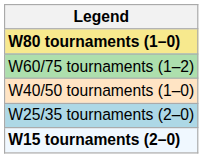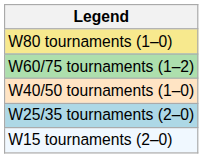row 2 | column 1: bold -> normal
row 6 | column 1: bold -> normal
